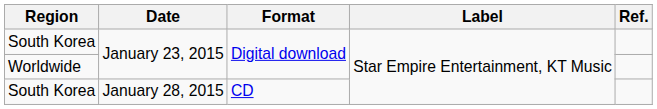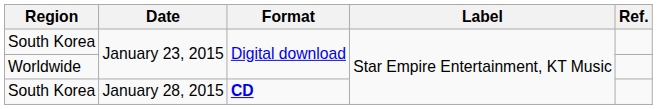South Korea / January 28, 2015 | Format: normal -> bold
